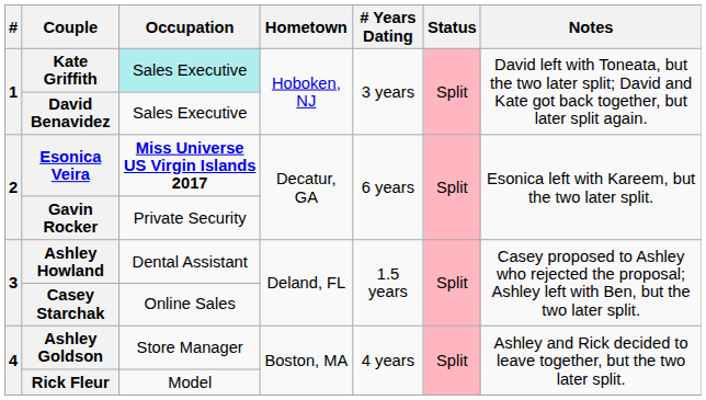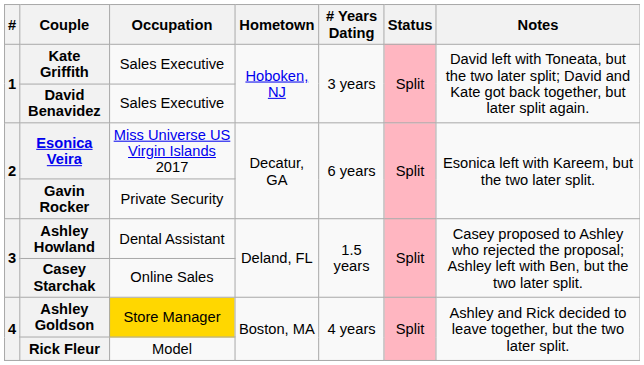Kate Griffith | Occupation: paleturquoise background -> no background
Esonica Veira | Occupation: bold -> normal
Ashley Goldson | Occupation: no background -> gold background
